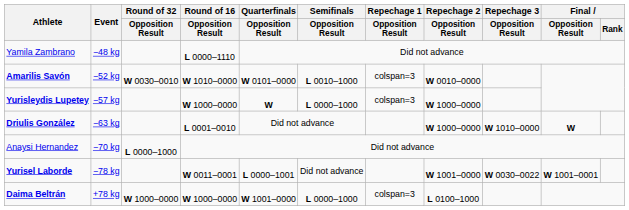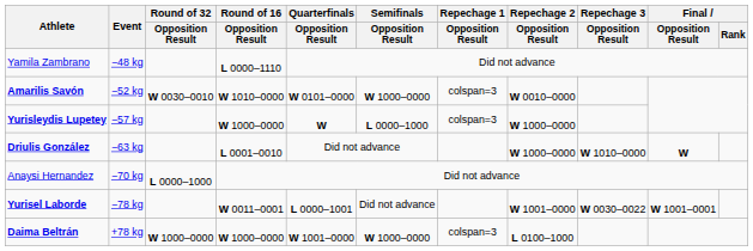Amarilis Savón | Semifinals / Opposition Result: L 0010–1000 -> W 1000–0000
Daima Beltrán | Semifinals / Opposition Result: L 0000–1000 -> W 1000–0000
